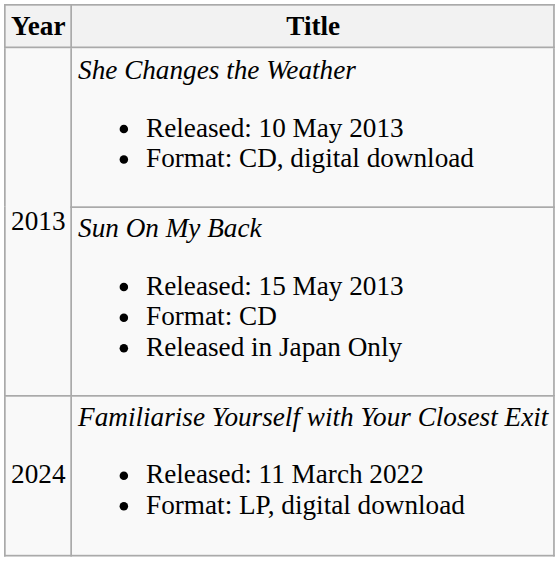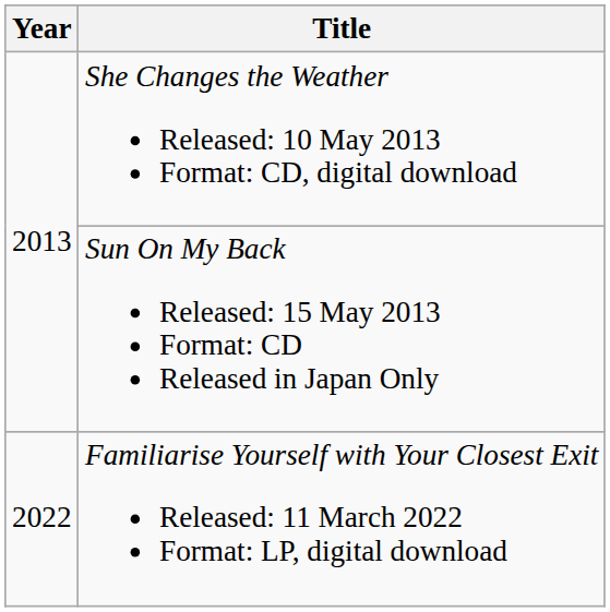row 4 | Year: 2024 -> 2022
